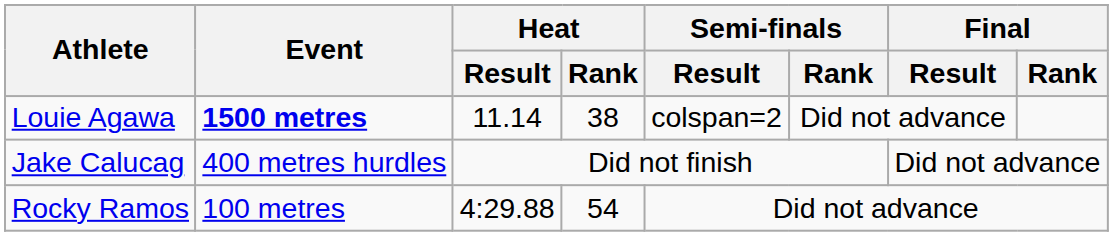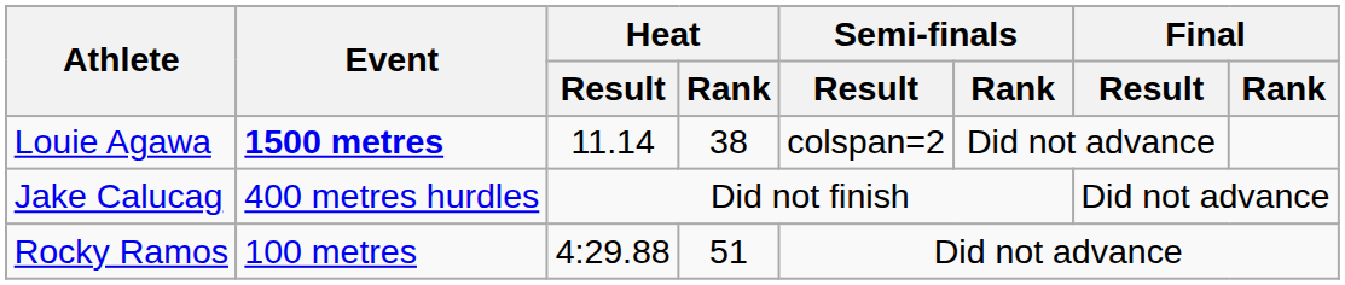Rocky Ramos | Heat / Rank: 54 -> 51
